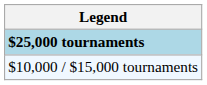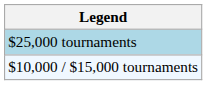row 2 | column 1: bold -> normal
